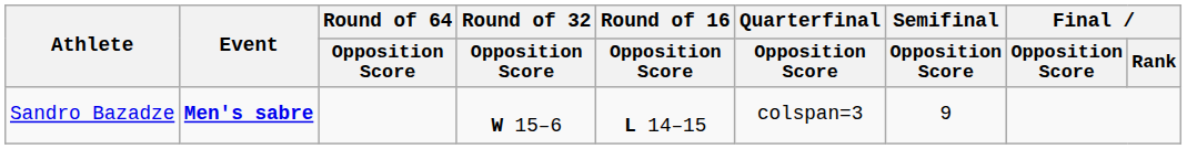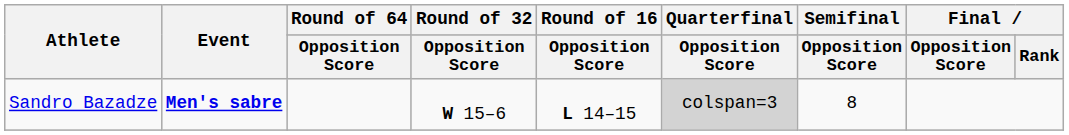Sandro Bazadze | Quarterfinal / Opposition Score: no background -> lightgrey background
Sandro Bazadze | Semifinal / Opposition Score: 9 -> 8
